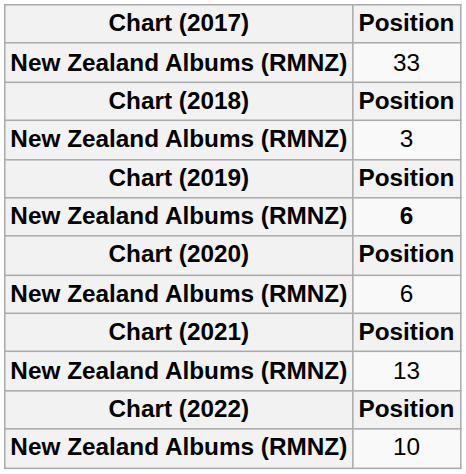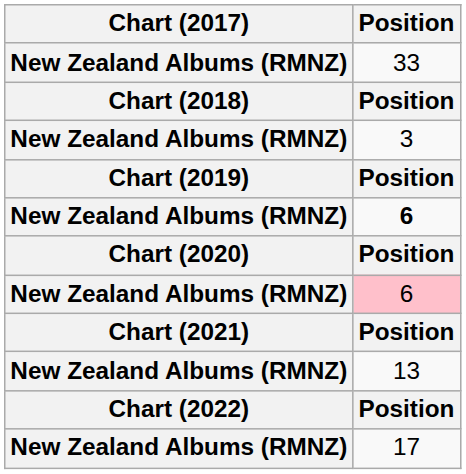row 8 | Position: no background -> pink background
row 12 | Position: 10 -> 17
